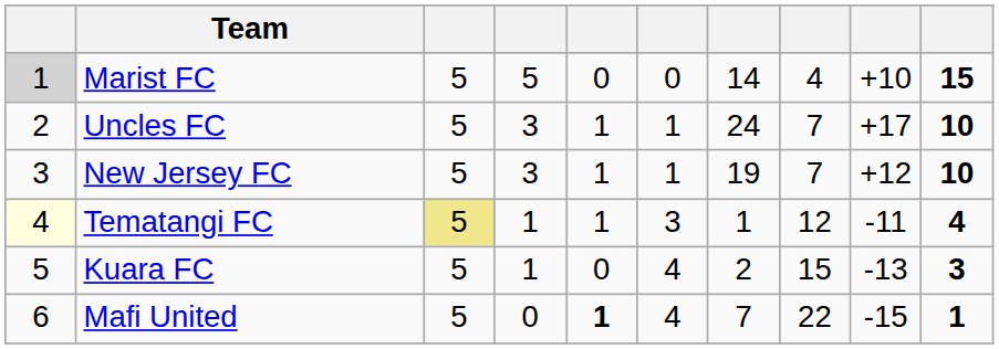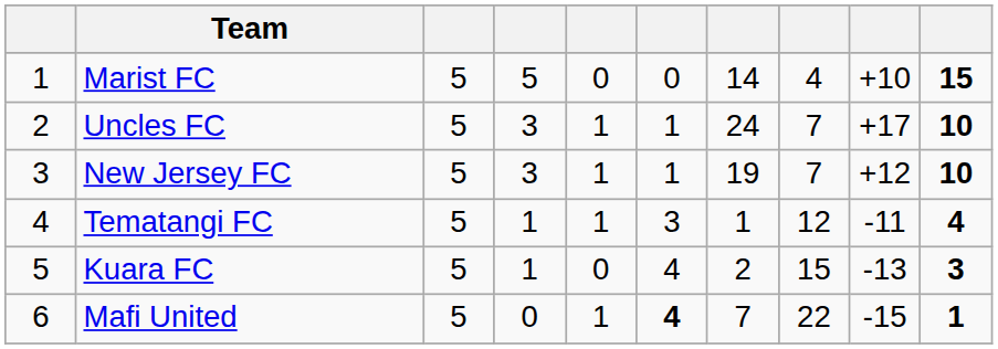Marist FC | column 1: lightgrey background -> no background
Tematangi FC | column 1: lightyellow background -> no background
Tematangi FC | column 3: khaki background -> no background
Mafi United | column 5: bold -> normal
Mafi United | column 6: normal -> bold
